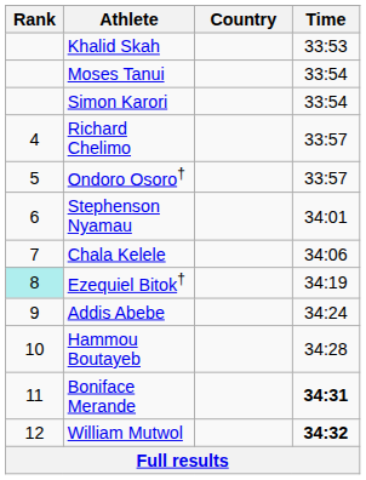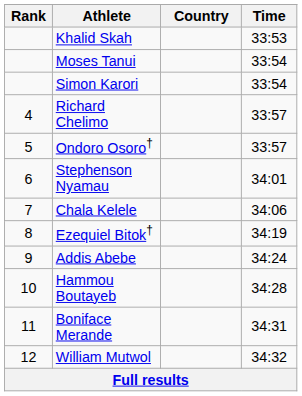Ezequiel Bitok† | Rank: paleturquoise background -> no background
Boniface Merande | Time: bold -> normal
William Mutwol | Time: bold -> normal
